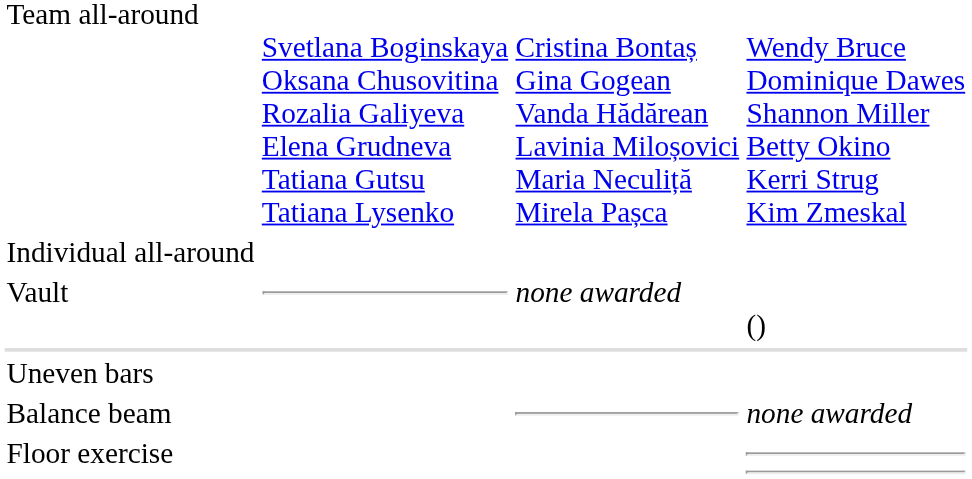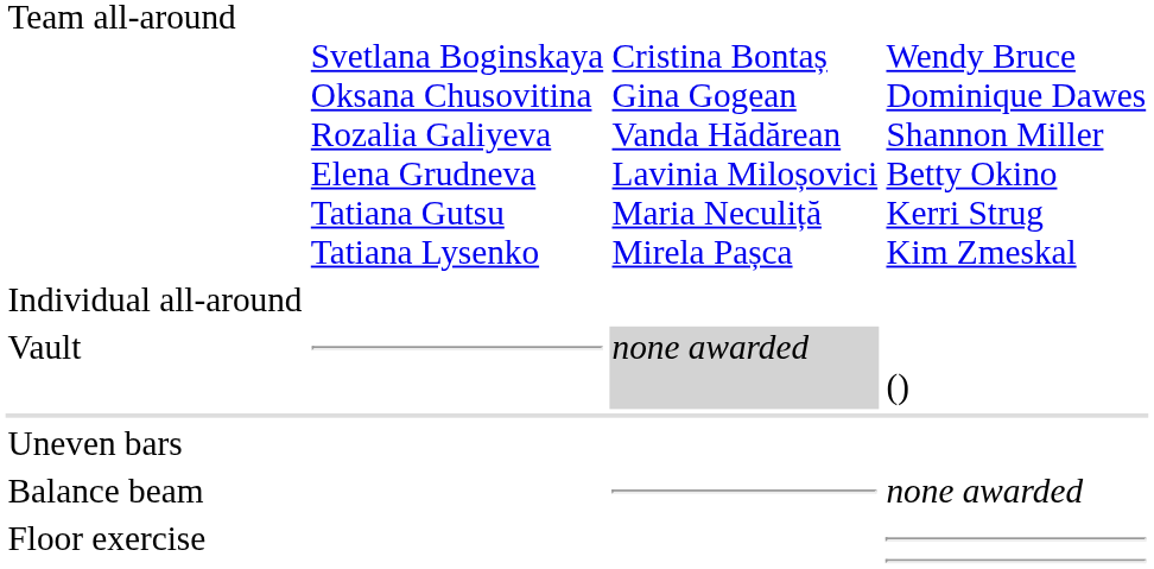Vault | column 3: no background -> lightgrey background
